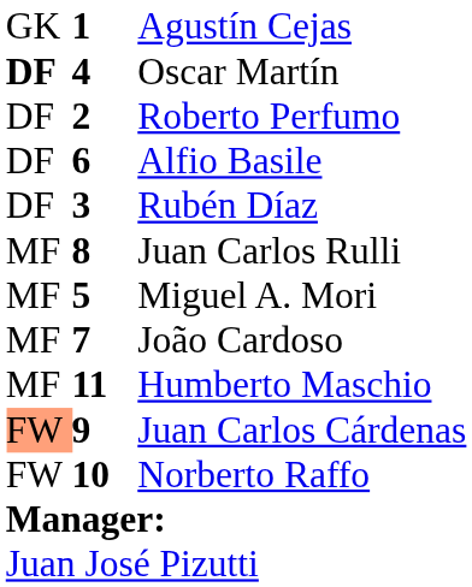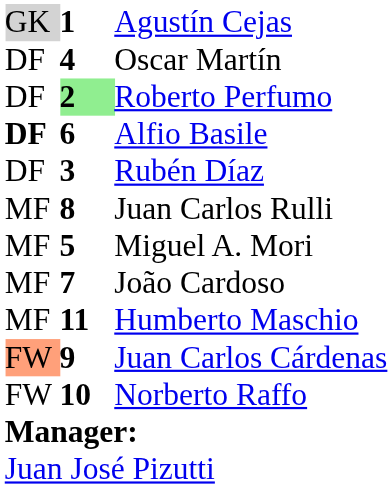Agustín Cejas | column 1: no background -> lightgrey background
Oscar Martín | column 1: bold -> normal
Roberto Perfumo | column 2: no background -> lightgreen background
Alfio Basile | column 1: normal -> bold
